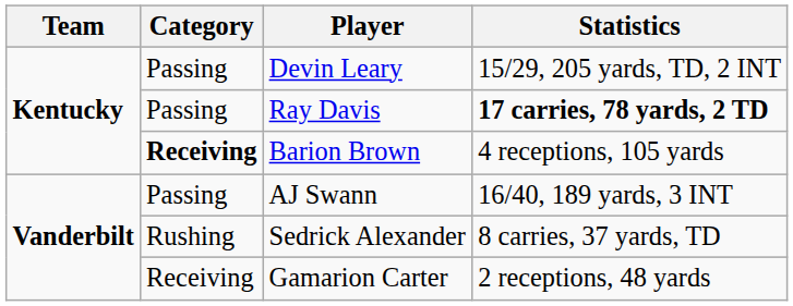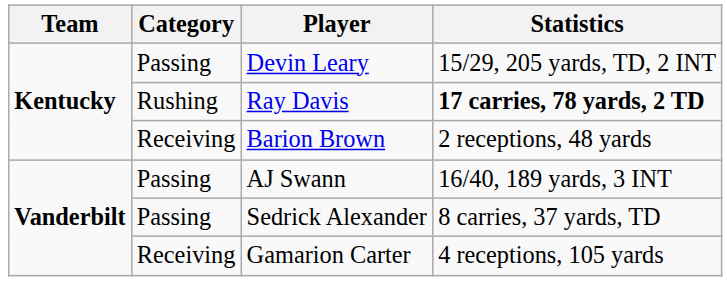Ray Davis | Category: Passing -> Rushing
Barion Brown | Category: bold -> normal
Barion Brown | Statistics: 4 receptions, 105 yards -> 2 receptions, 48 yards
Sedrick Alexander | Category: Rushing -> Passing
Gamarion Carter | Statistics: 2 receptions, 48 yards -> 4 receptions, 105 yards
